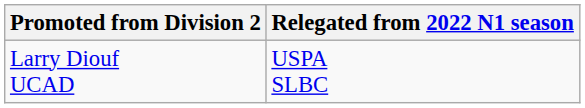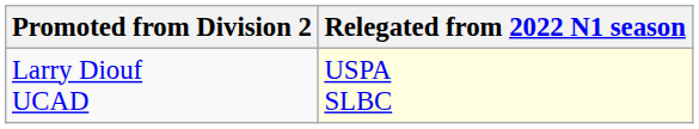Larry Diouf UCAD | Relegated from 2022 N1 season: no background -> lightyellow background
